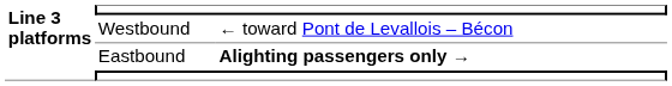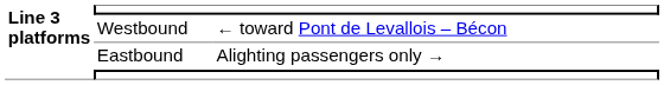Eastbound | column 3: bold -> normal
